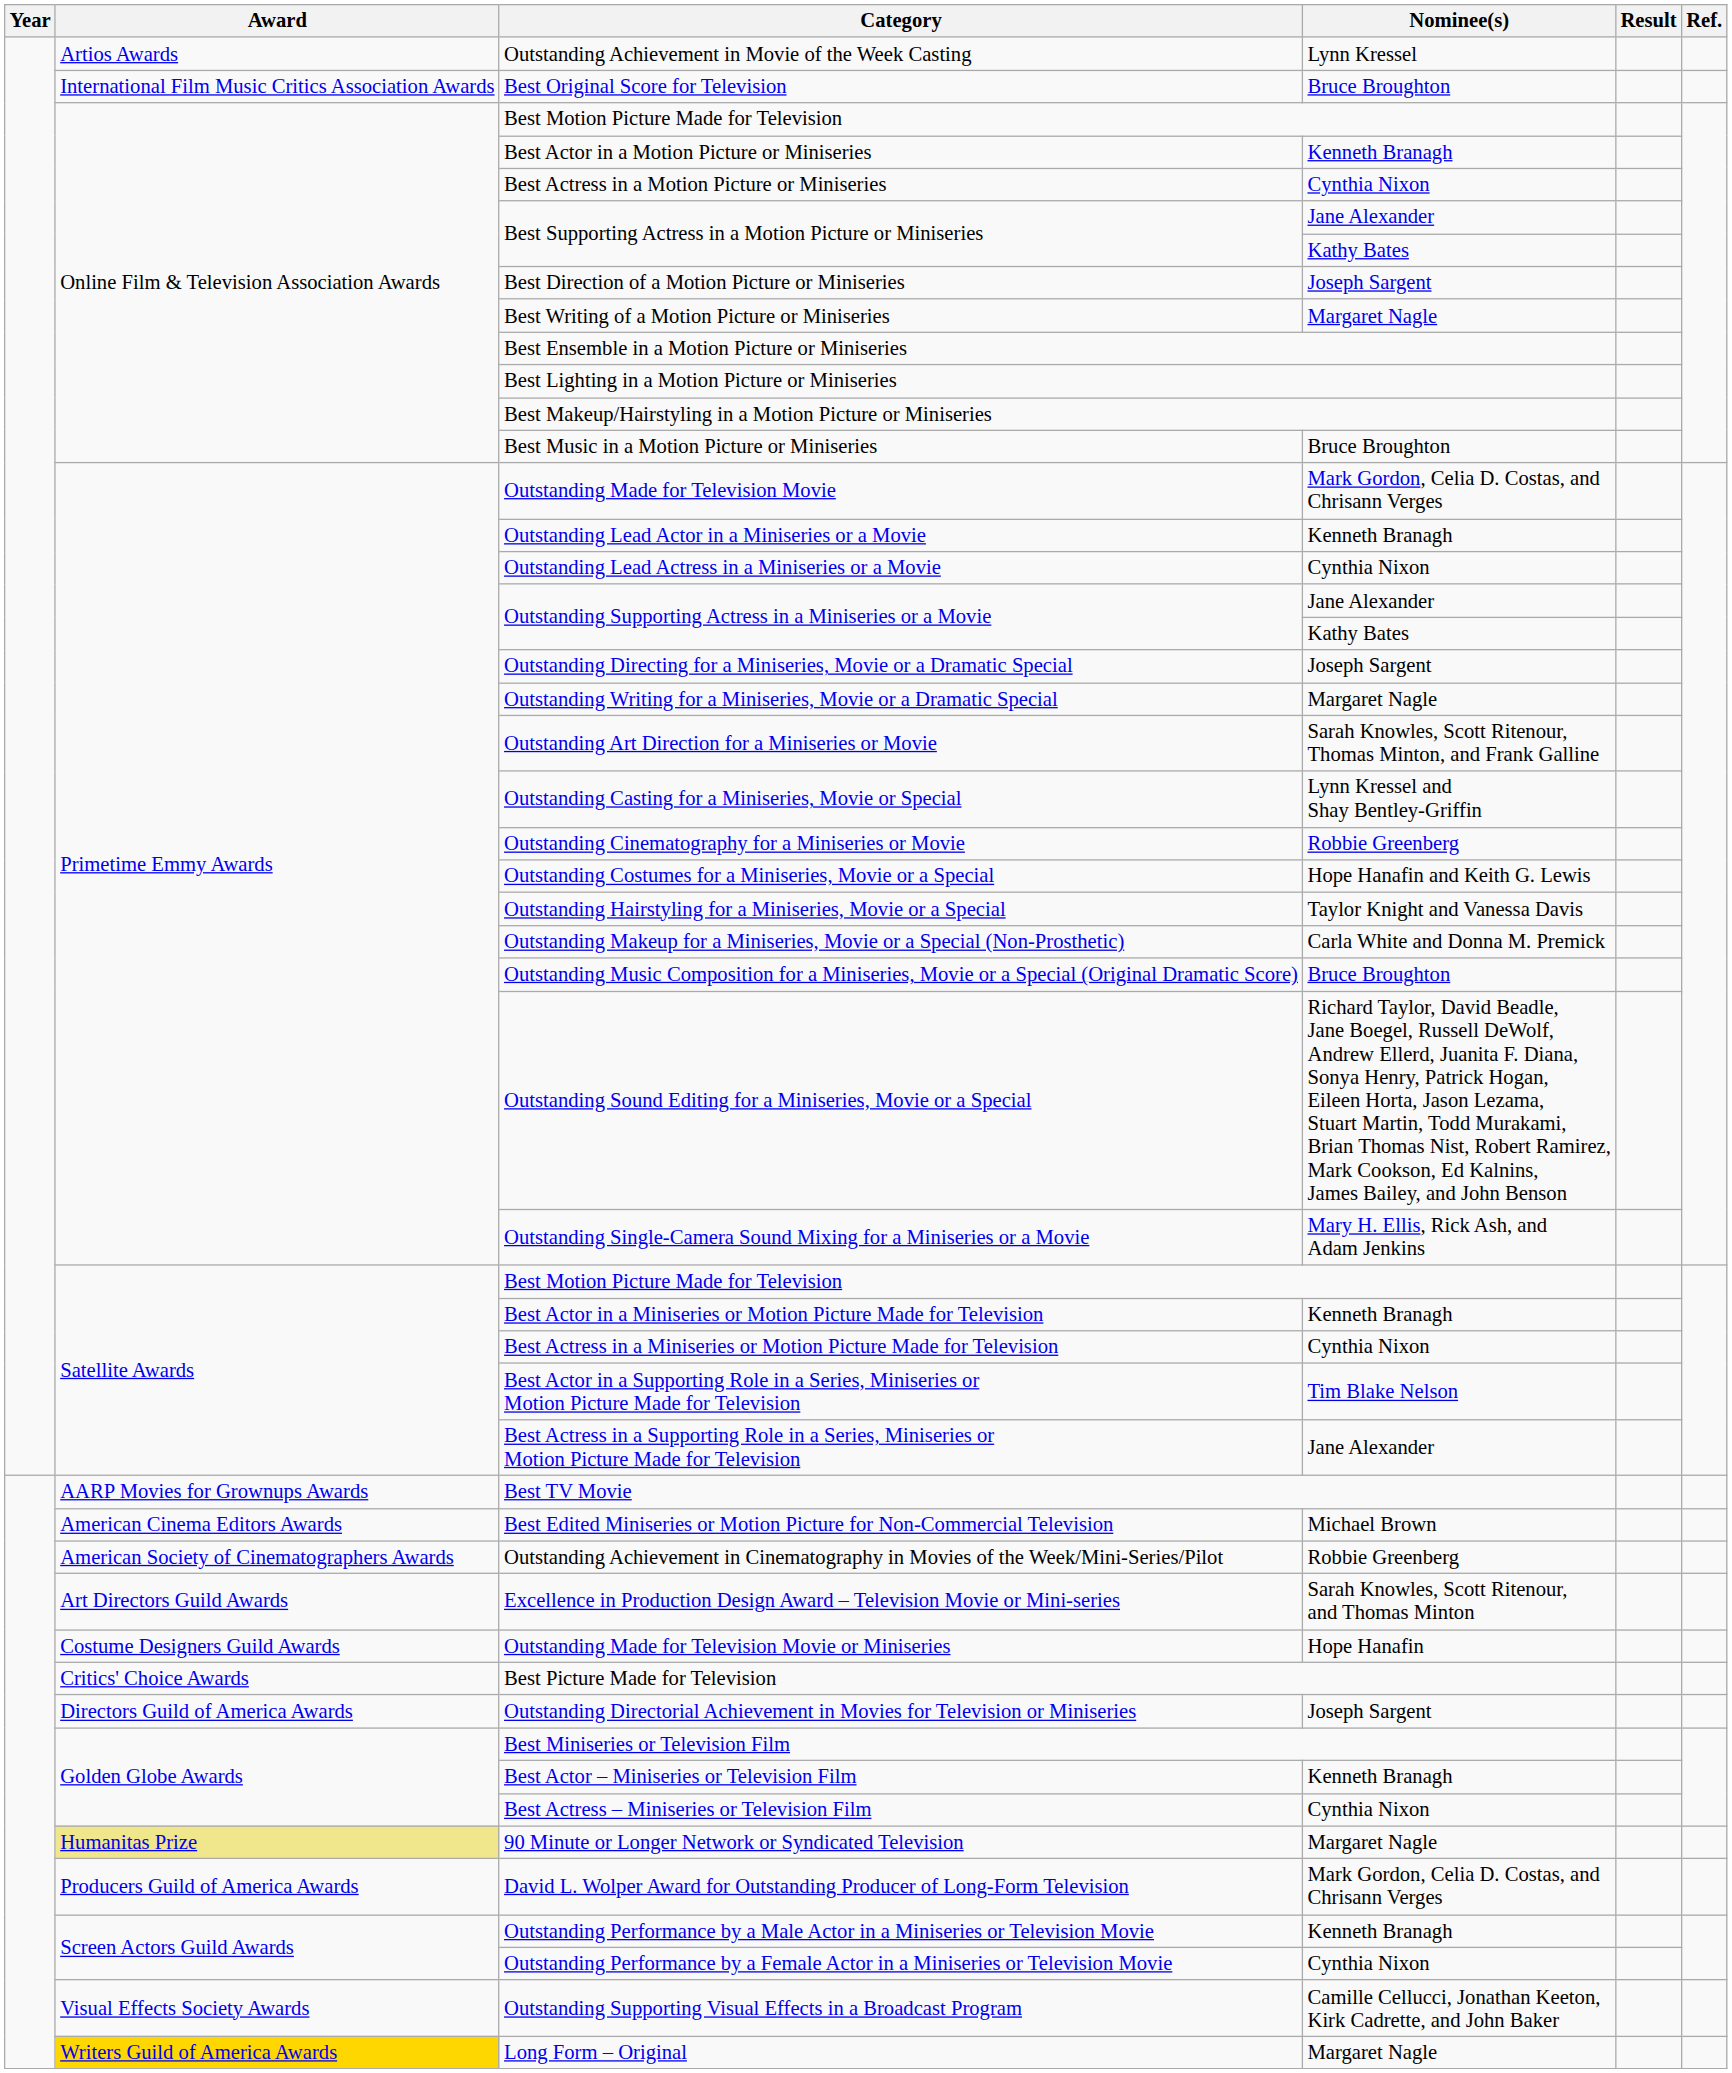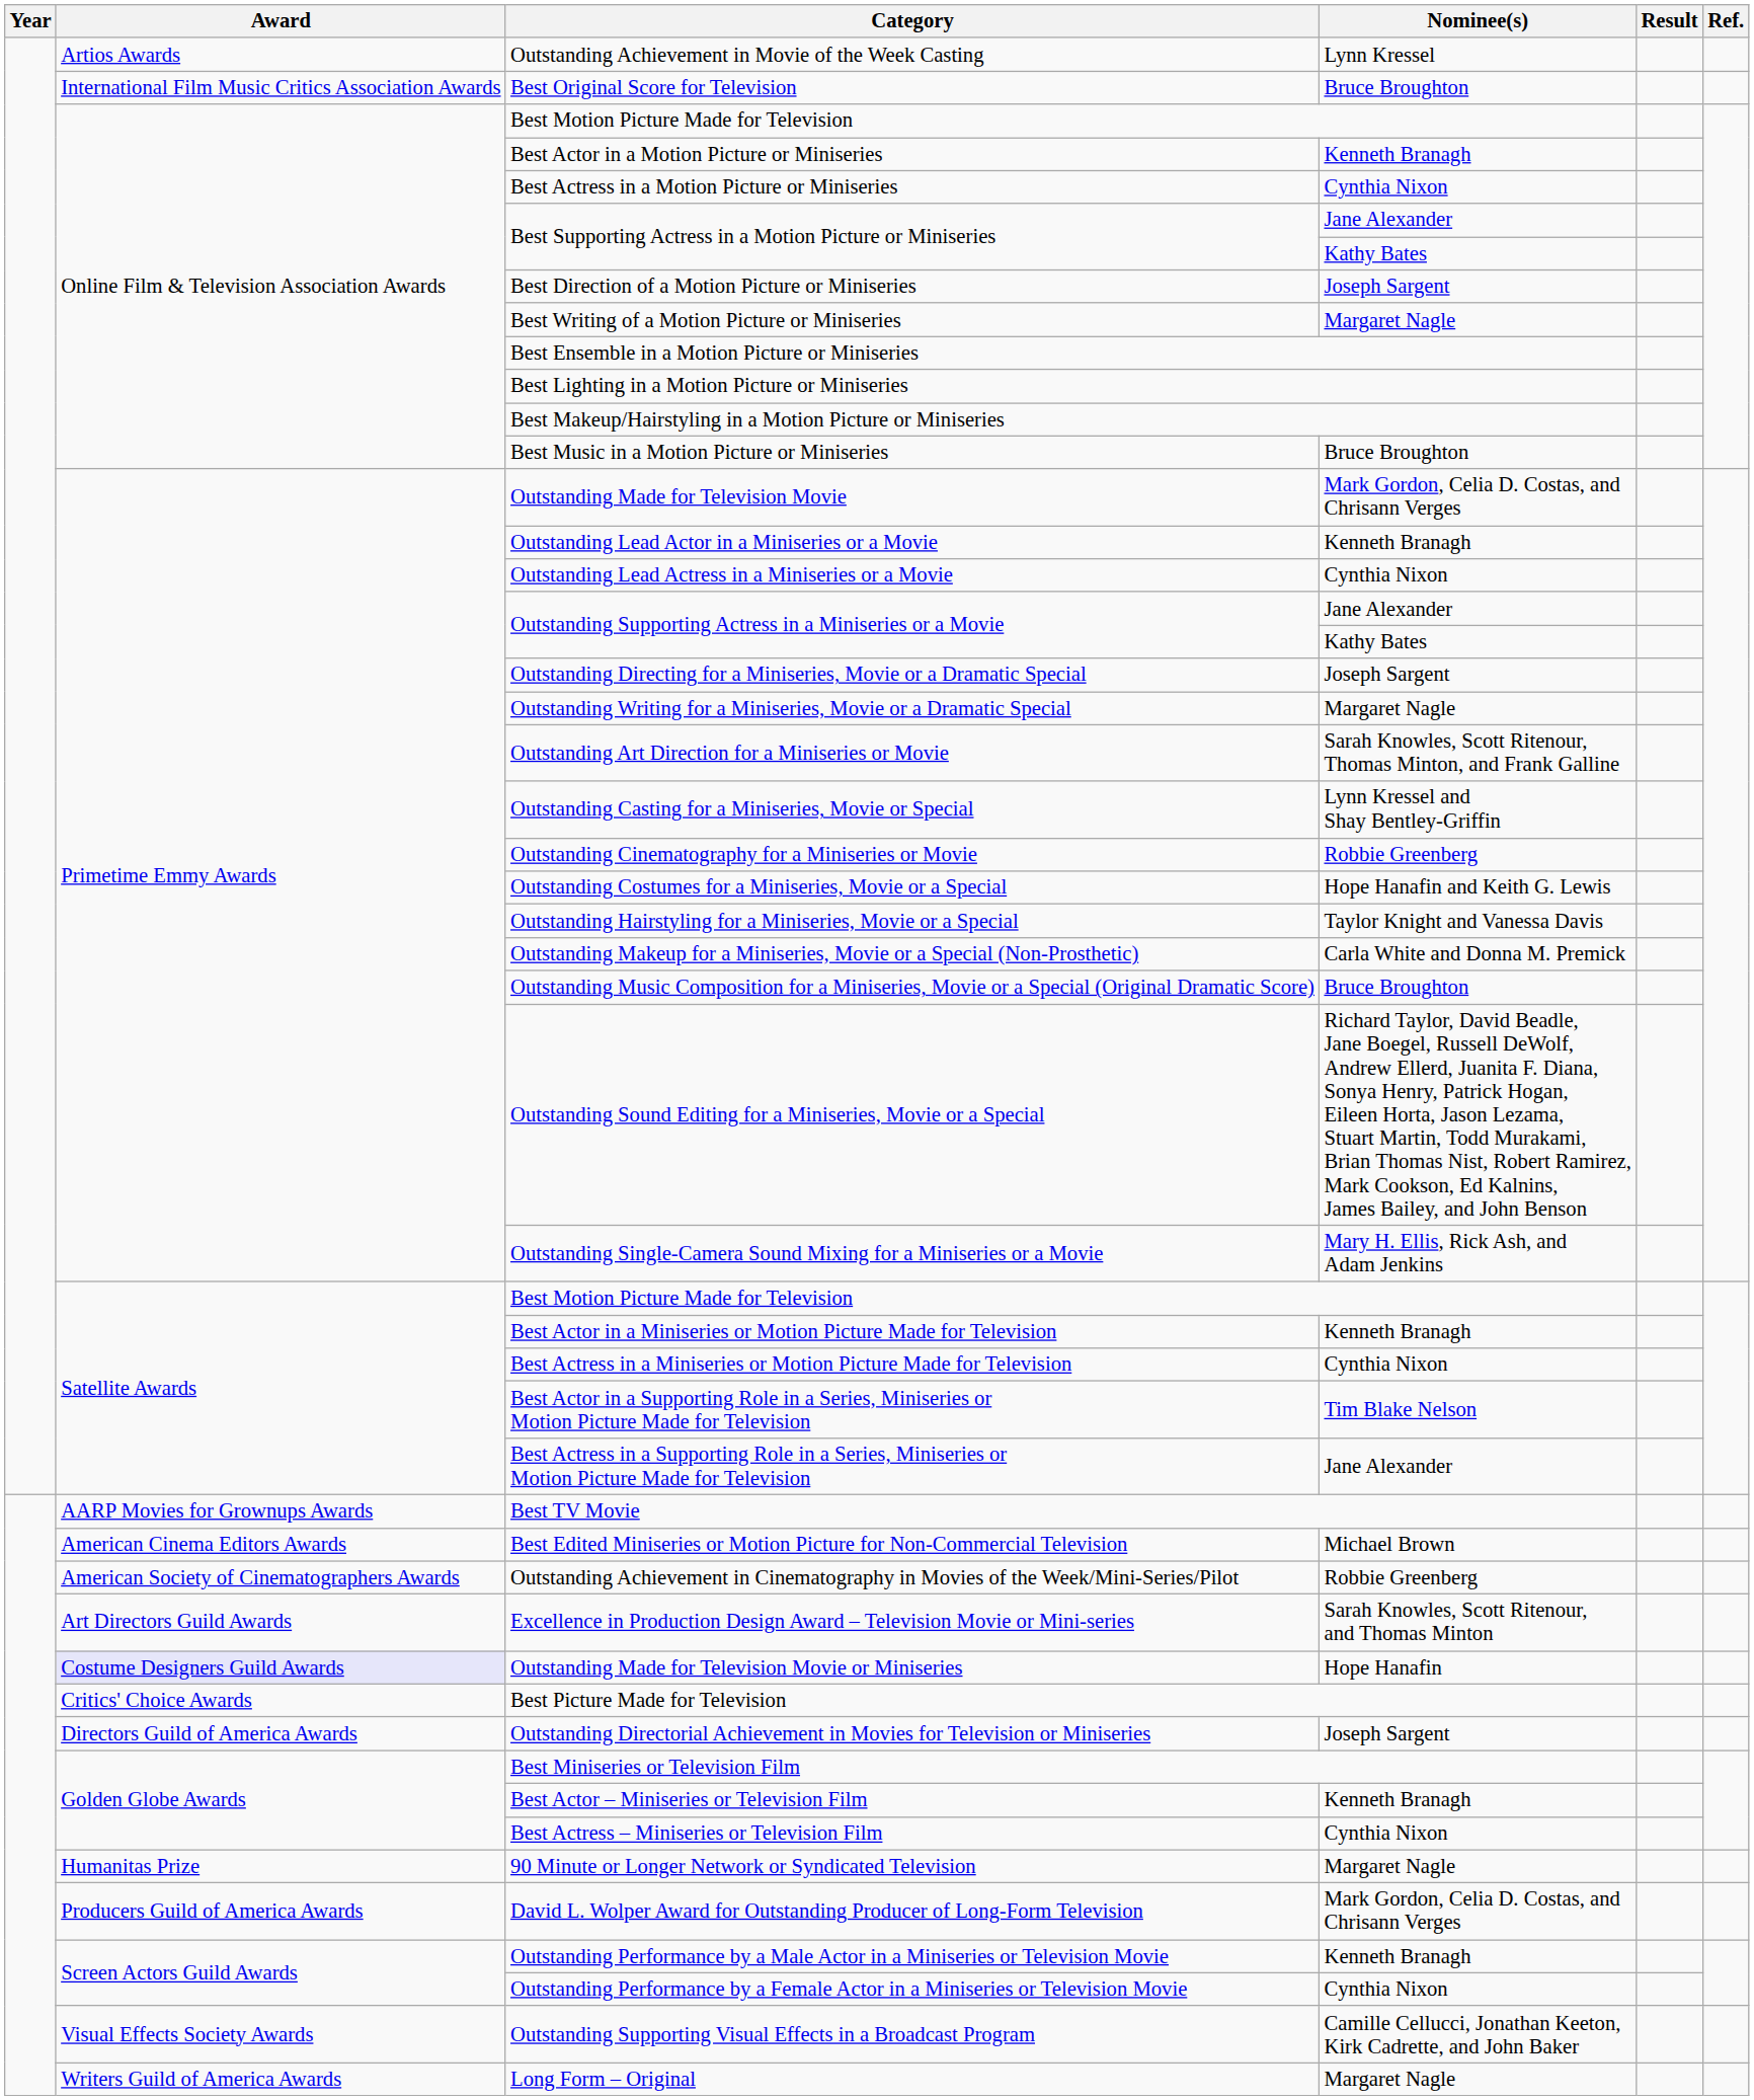Outstanding Made for Television Movie or Miniseries | Award: no background -> lavender background
90 Minute or Longer Network or Syndicated Television | Award: khaki background -> no background
Long Form – Original | Award: gold background -> no background
